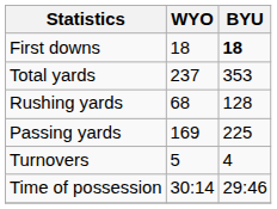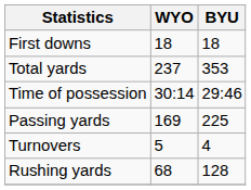First downs | BYU: bold -> normal
rows swapped: Rushing yards <-> Time of possession
